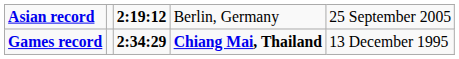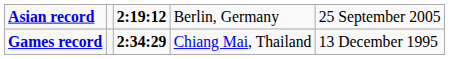Games record | column 4: bold -> normal
